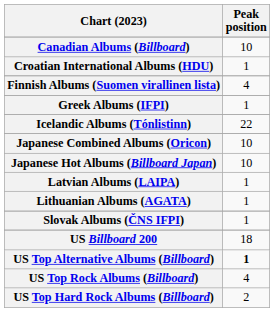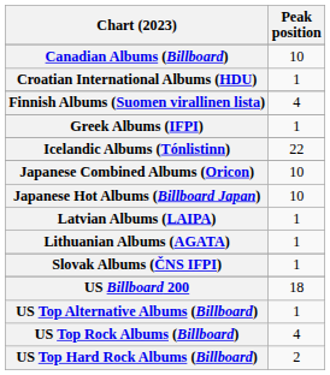US Top Alternative Albums (Billboard) | Peak position: bold -> normal
